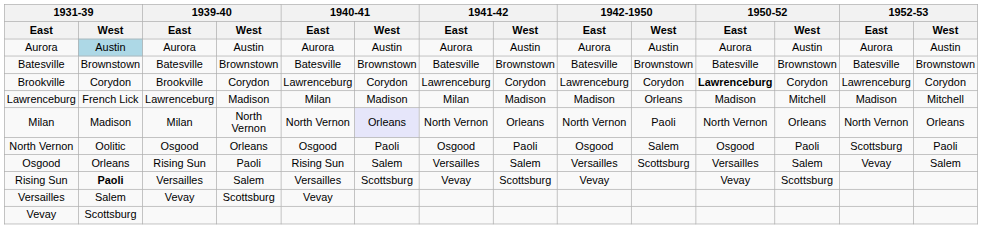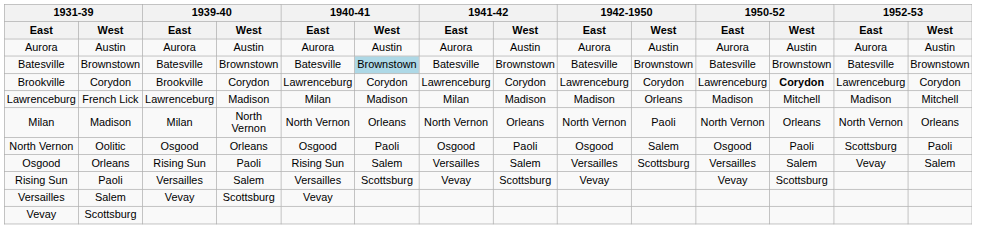row 3 | 1931-39 / West: lightblue background -> no background
row 4 | 1940-41 / West: no background -> lightblue background
row 5 | 1950-52 / East: bold -> normal
row 5 | 1950-52 / West: normal -> bold
row 7 | 1940-41 / West: lavender background -> no background
row 10 | 1931-39 / West: bold -> normal
